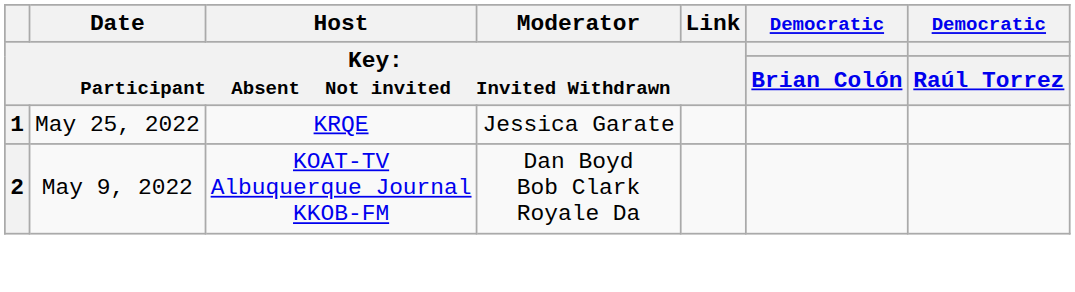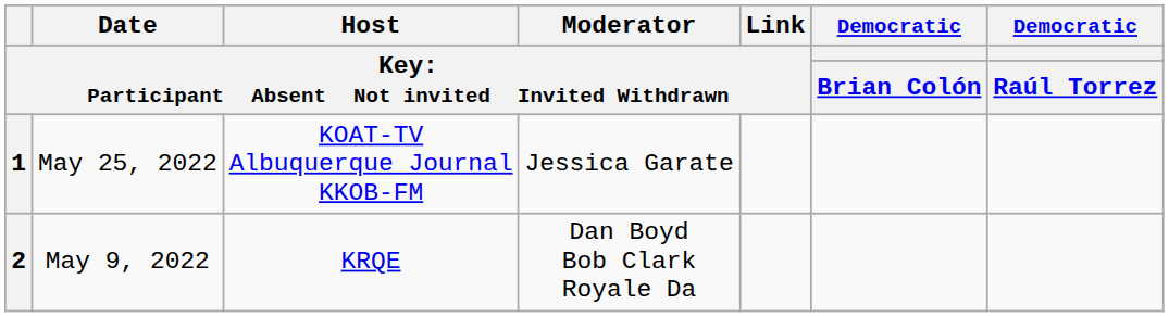1 | column 3: KRQE -> KOAT-TV Albuquerque Journal KKOB-FM
2 | column 3: KOAT-TV Albuquerque Journal KKOB-FM -> KRQE
